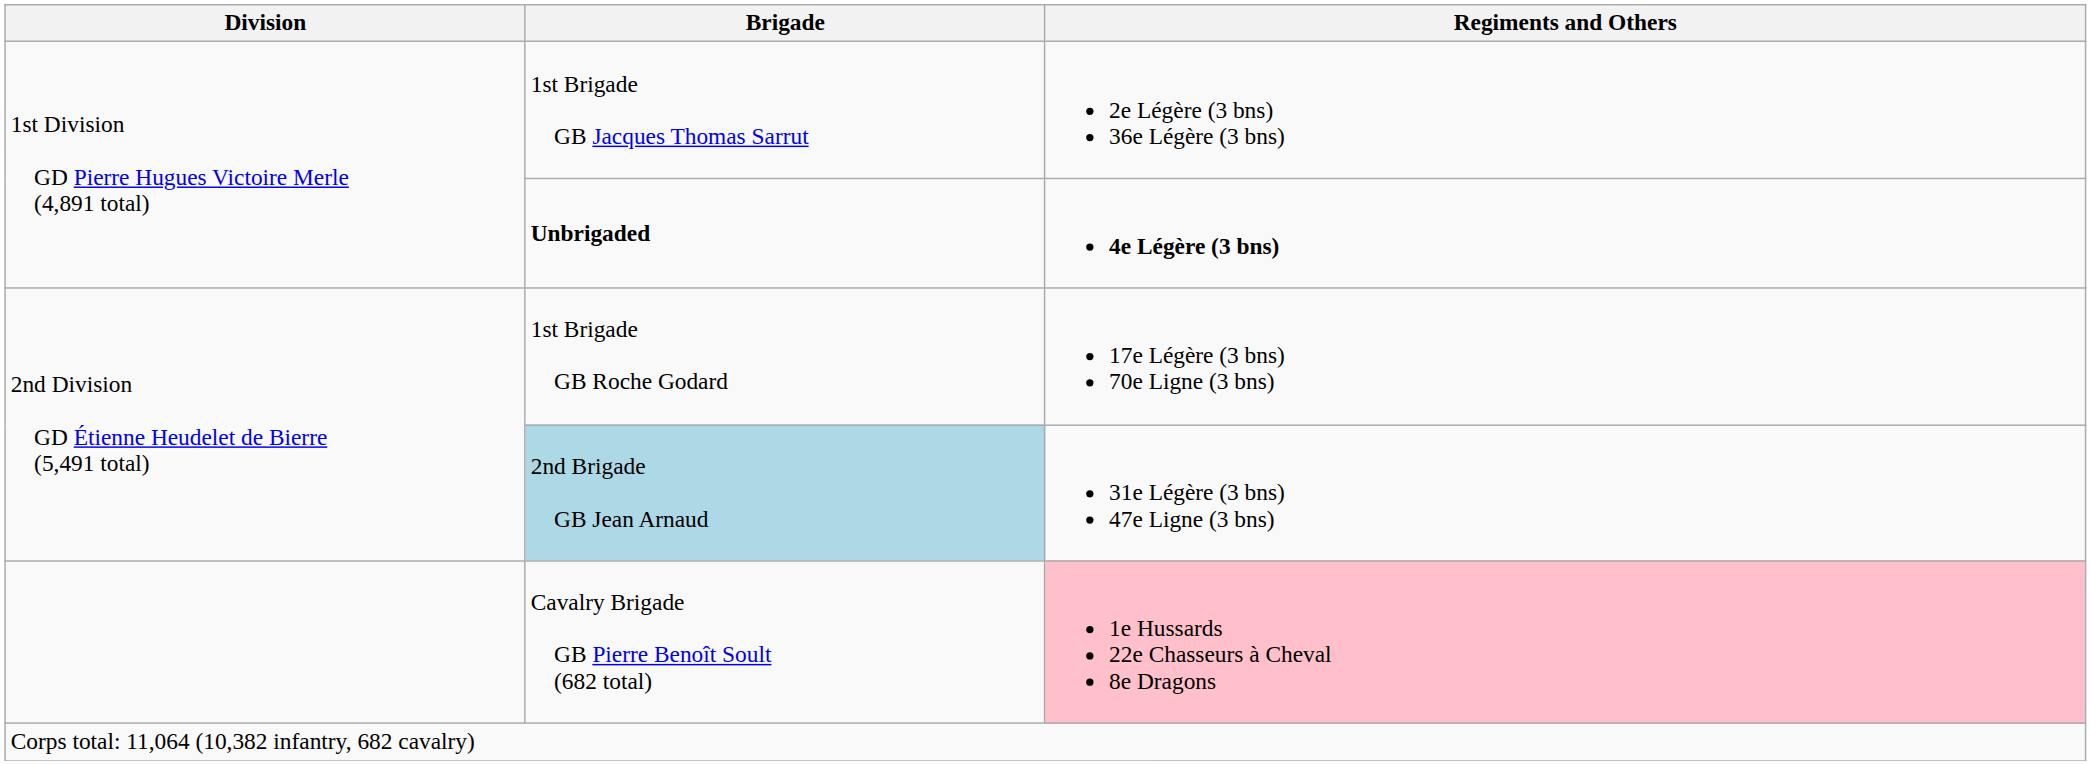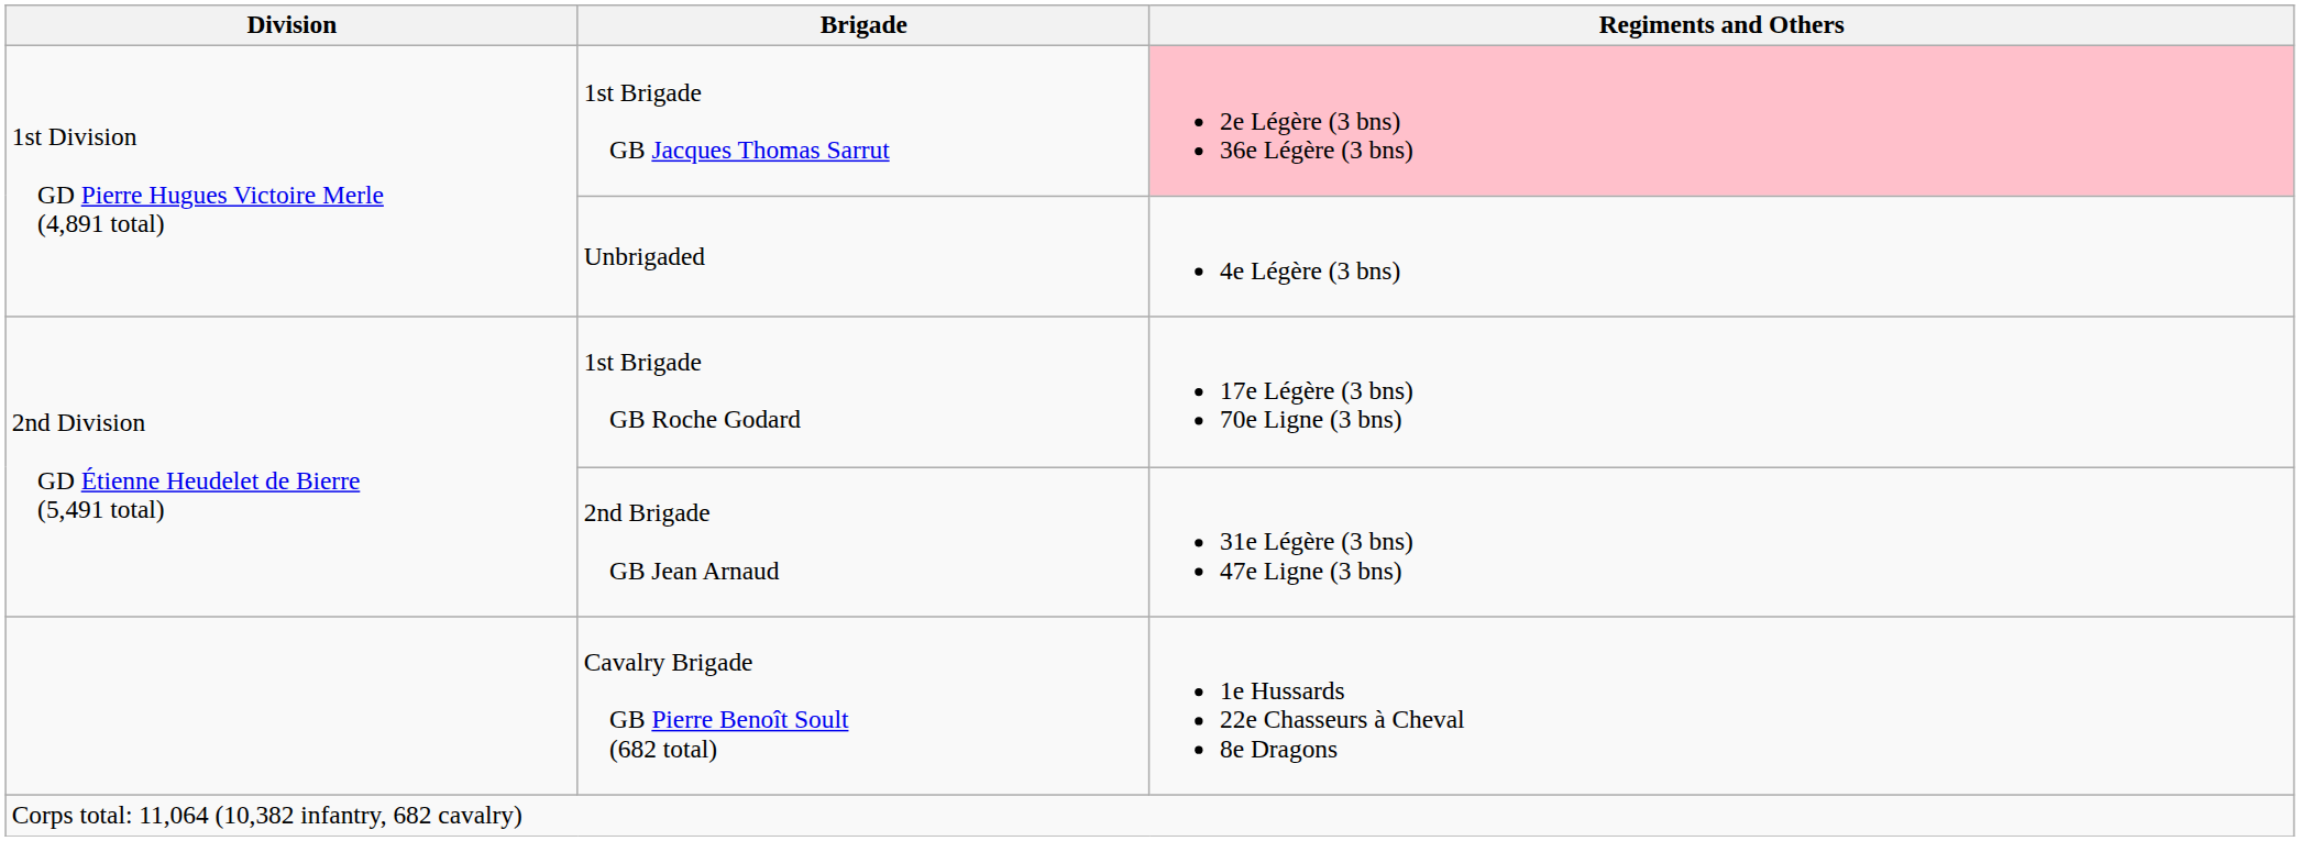row 2 | Regiments and Others: no background -> pink background
row 3 | Brigade: bold -> normal
row 3 | Regiments and Others: bold -> normal
row 5 | Brigade: lightblue background -> no background
row 6 | Regiments and Others: pink background -> no background
